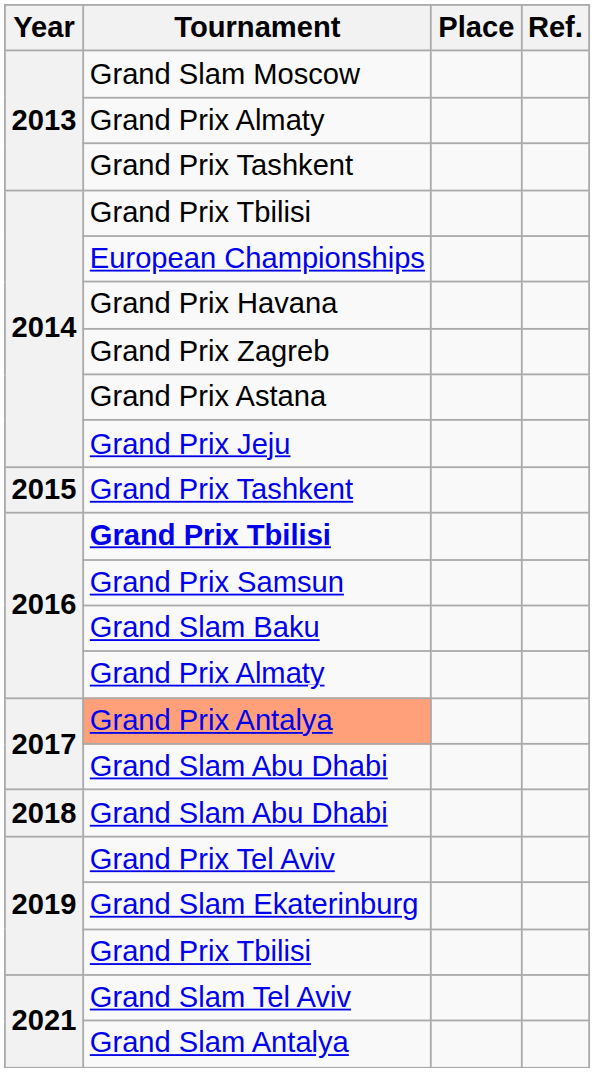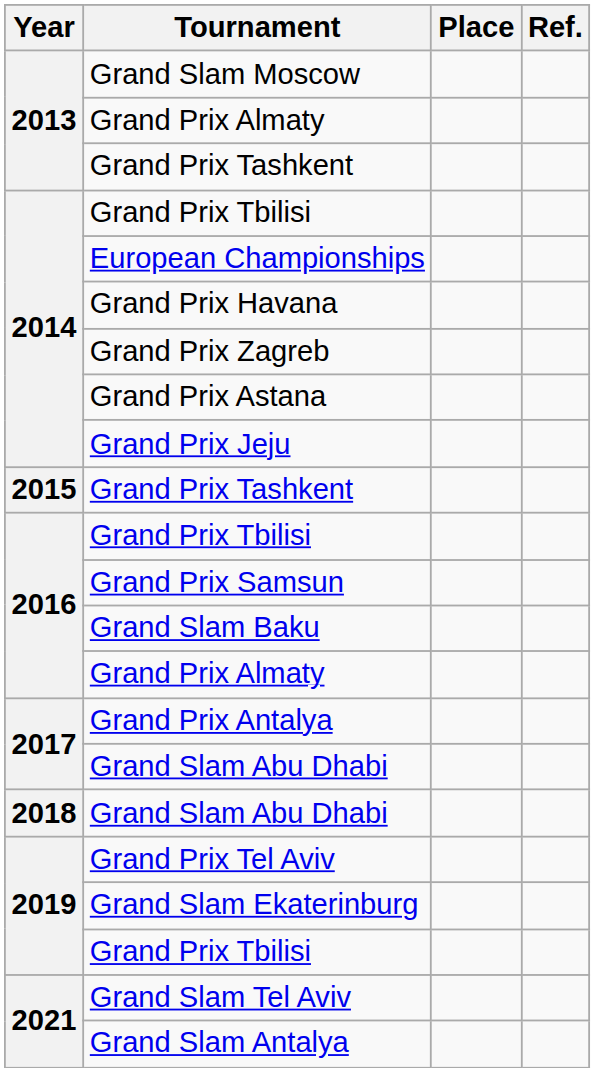2016 / Grand Prix Tbilisi | Tournament: bold -> normal
Grand Prix Antalya | Tournament: lightsalmon background -> no background
